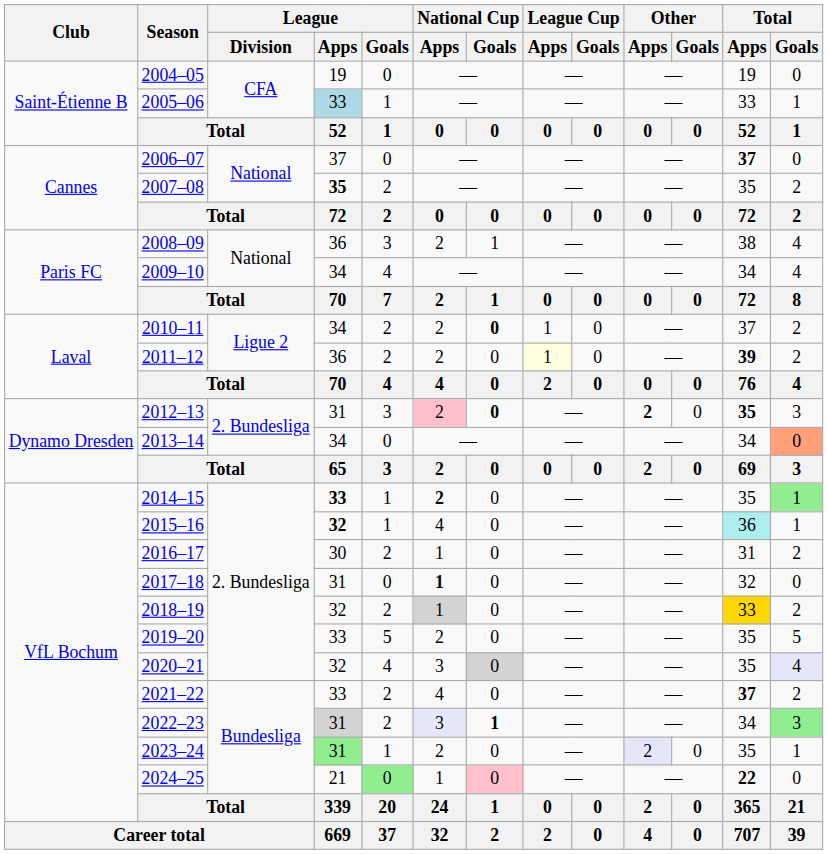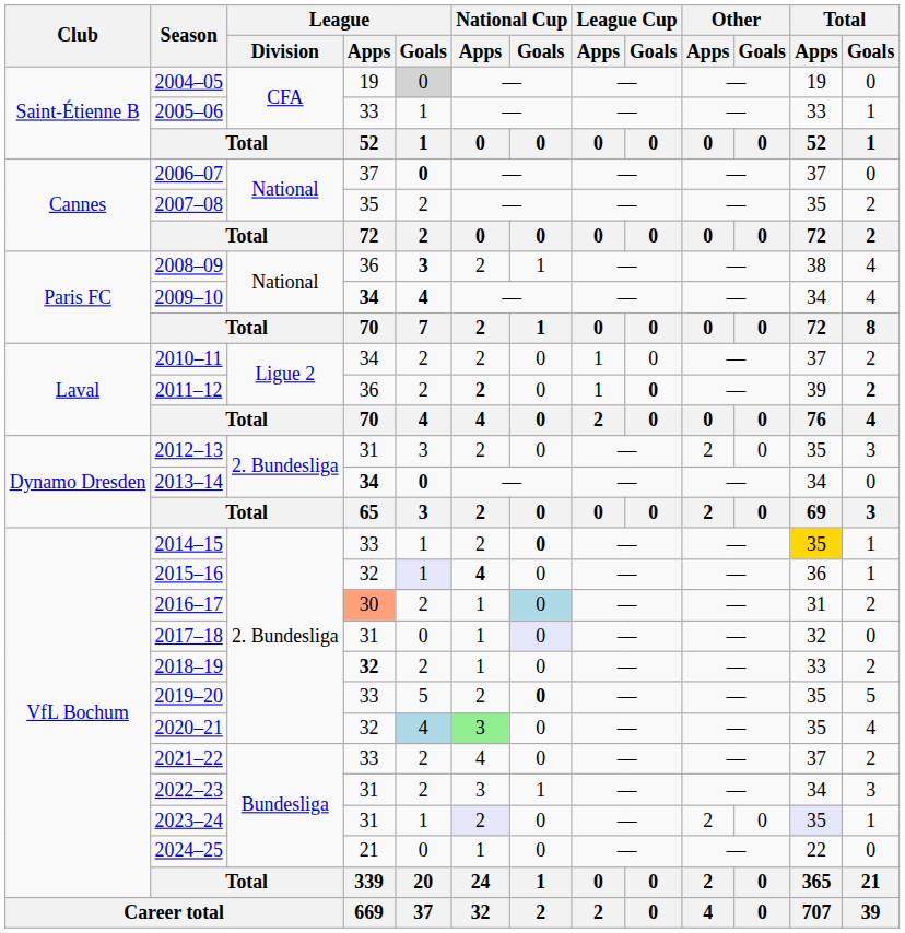2004–05 | League / Goals: no background -> lightgrey background
2005–06 | League / Apps: lightblue background -> no background
2006–07 | League / Goals: normal -> bold
2006–07 | Total / Apps: bold -> normal
2007–08 | League / Apps: bold -> normal
2008–09 | League / Goals: normal -> bold
2009–10 | League / Apps: normal -> bold
2009–10 | League / Goals: normal -> bold
2010–11 | National Cup / Goals: bold -> normal
2011–12 | National Cup / Apps: normal -> bold
2011–12 | League Cup / Apps: lightyellow background -> no background
2011–12 | League Cup / Goals: normal -> bold
2011–12 | Total / Apps: bold -> normal
2011–12 | Total / Goals: normal -> bold
2012–13 | National Cup / Apps: pink background -> no background
2012–13 | National Cup / Goals: bold -> normal
2012–13 | Other / Apps: bold -> normal
2012–13 | Total / Apps: bold -> normal
2013–14 | League / Apps: normal -> bold
2013–14 | League / Goals: normal -> bold
2013–14 | Total / Goals: lightsalmon background -> no background
2014–15 | League / Apps: bold -> normal
2014–15 | National Cup / Apps: bold -> normal
2014–15 | National Cup / Goals: normal -> bold
2014–15 | Total / Apps: no background -> gold background
2014–15 | Total / Goals: lightgreen background -> no background
2015–16 | League / Apps: bold -> normal
2015–16 | League / Goals: no background -> lavender background
2015–16 | National Cup / Apps: normal -> bold
2015–16 | Total / Apps: paleturquoise background -> no background
2016–17 | League / Apps: no background -> lightsalmon background
2016–17 | National Cup / Goals: no background -> lightblue background
2017–18 | National Cup / Apps: bold -> normal
2017–18 | National Cup / Goals: no background -> lavender background
2018–19 | League / Apps: normal -> bold
2018–19 | National Cup / Apps: lightgrey background -> no background
2018–19 | Total / Apps: gold background -> no background
2019–20 | National Cup / Goals: normal -> bold
2020–21 | League / Goals: no background -> lightblue background
2020–21 | National Cup / Apps: no background -> lightgreen background
2020–21 | National Cup / Goals: lightgrey background -> no background
2020–21 | Total / Goals: lavender background -> no background
2021–22 | Total / Apps: bold -> normal
2022–23 | League / Apps: lightgrey background -> no background
2022–23 | National Cup / Apps: lavender background -> no background
2022–23 | National Cup / Goals: bold -> normal
2022–23 | Total / Goals: lightgreen background -> no background
2023–24 | League / Apps: lightgreen background -> no background
2023–24 | National Cup / Apps: no background -> lavender background
2023–24 | Other / Apps: lavender background -> no background
2023–24 | Total / Apps: no background -> lavender background
2024–25 | League / Goals: lightgreen background -> no background
2024–25 | National Cup / Goals: pink background -> no background
2024–25 | Total / Apps: bold -> normal
